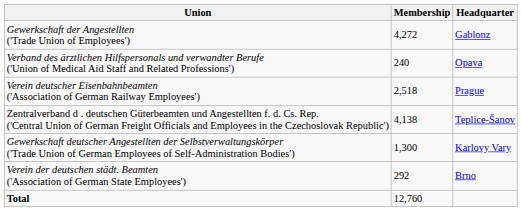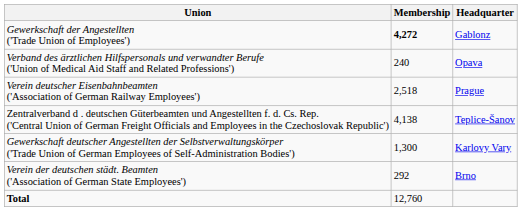Gewerkschaft der Angestellten ('Trade Union of Employees') | Membership: normal -> bold
